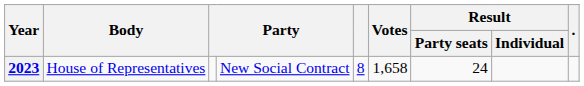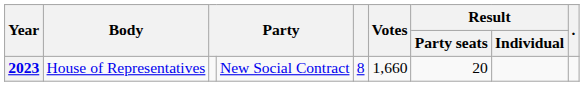2023 | Votes: 1,658 -> 1,660
2023 | Result / Party seats: 24 -> 20
